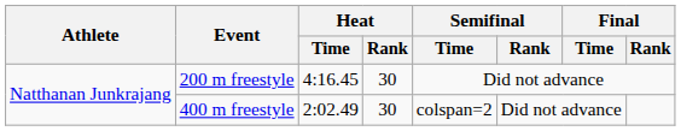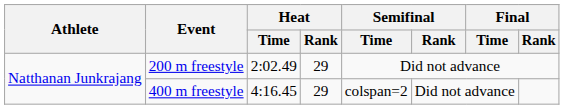200 m freestyle | Heat / Time: 4:16.45 -> 2:02.49
200 m freestyle | Heat / Rank: 30 -> 29
400 m freestyle | Heat / Time: 2:02.49 -> 4:16.45
400 m freestyle | Heat / Rank: 30 -> 29
